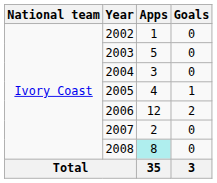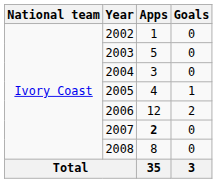2007 | Apps: normal -> bold
2008 | Apps: paleturquoise background -> no background
